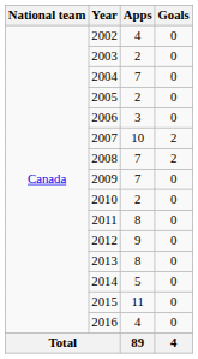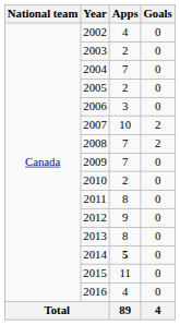2014 | Apps: normal -> bold
